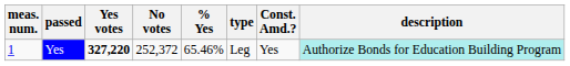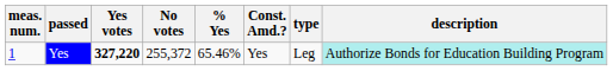columns swapped: Const. Amd.? <-> type
row 2 | No votes: 252,372 -> 255,372
